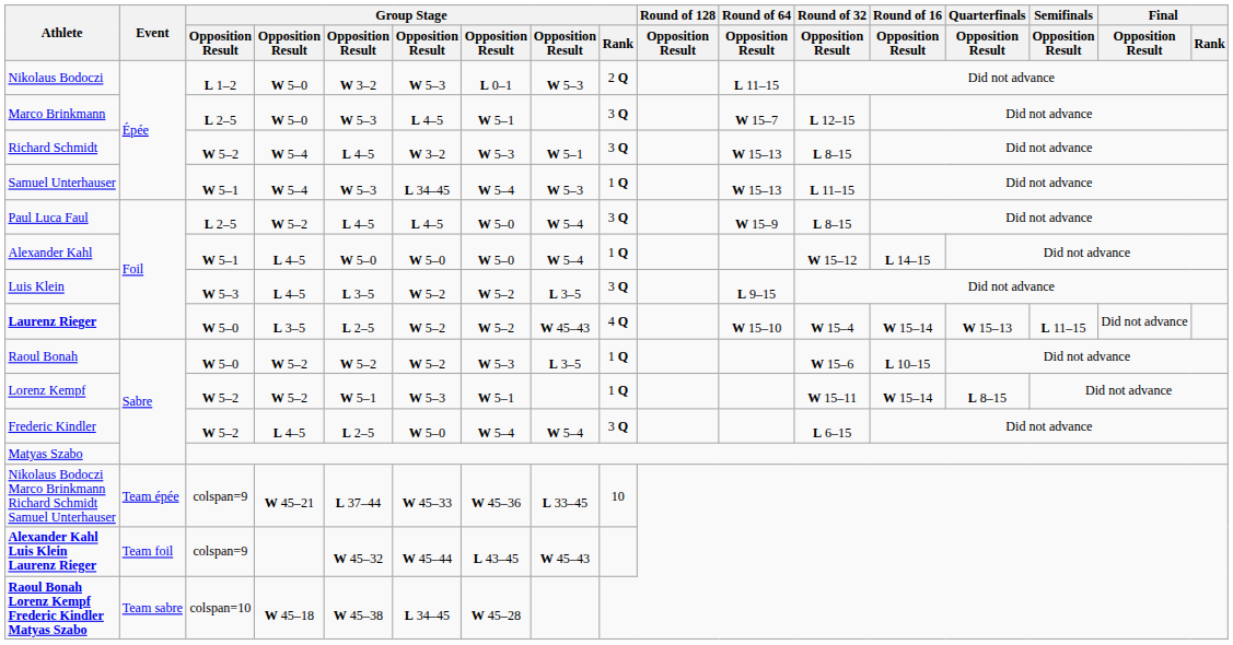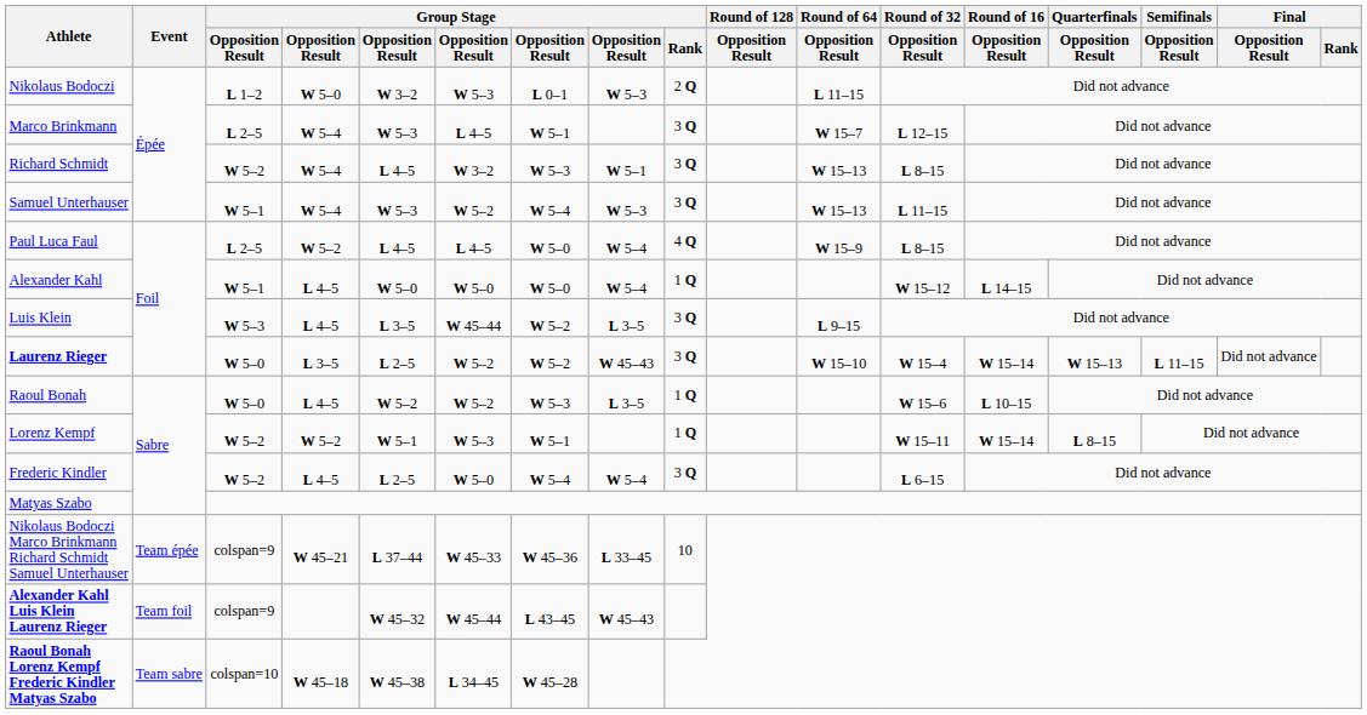Marco Brinkmann | column 4: W 5–0 -> W 5–4
Samuel Unterhauser | column 6: L 34–45 -> W 5–2
Samuel Unterhauser | Group Stage / Rank: 1 Q -> 3 Q
Paul Luca Faul | Group Stage / Rank: 3 Q -> 4 Q
Luis Klein | column 6: W 5–2 -> W 45–44
Laurenz Rieger | Group Stage / Rank: 4 Q -> 3 Q
Raoul Bonah | column 4: W 5–2 -> L 4–5
